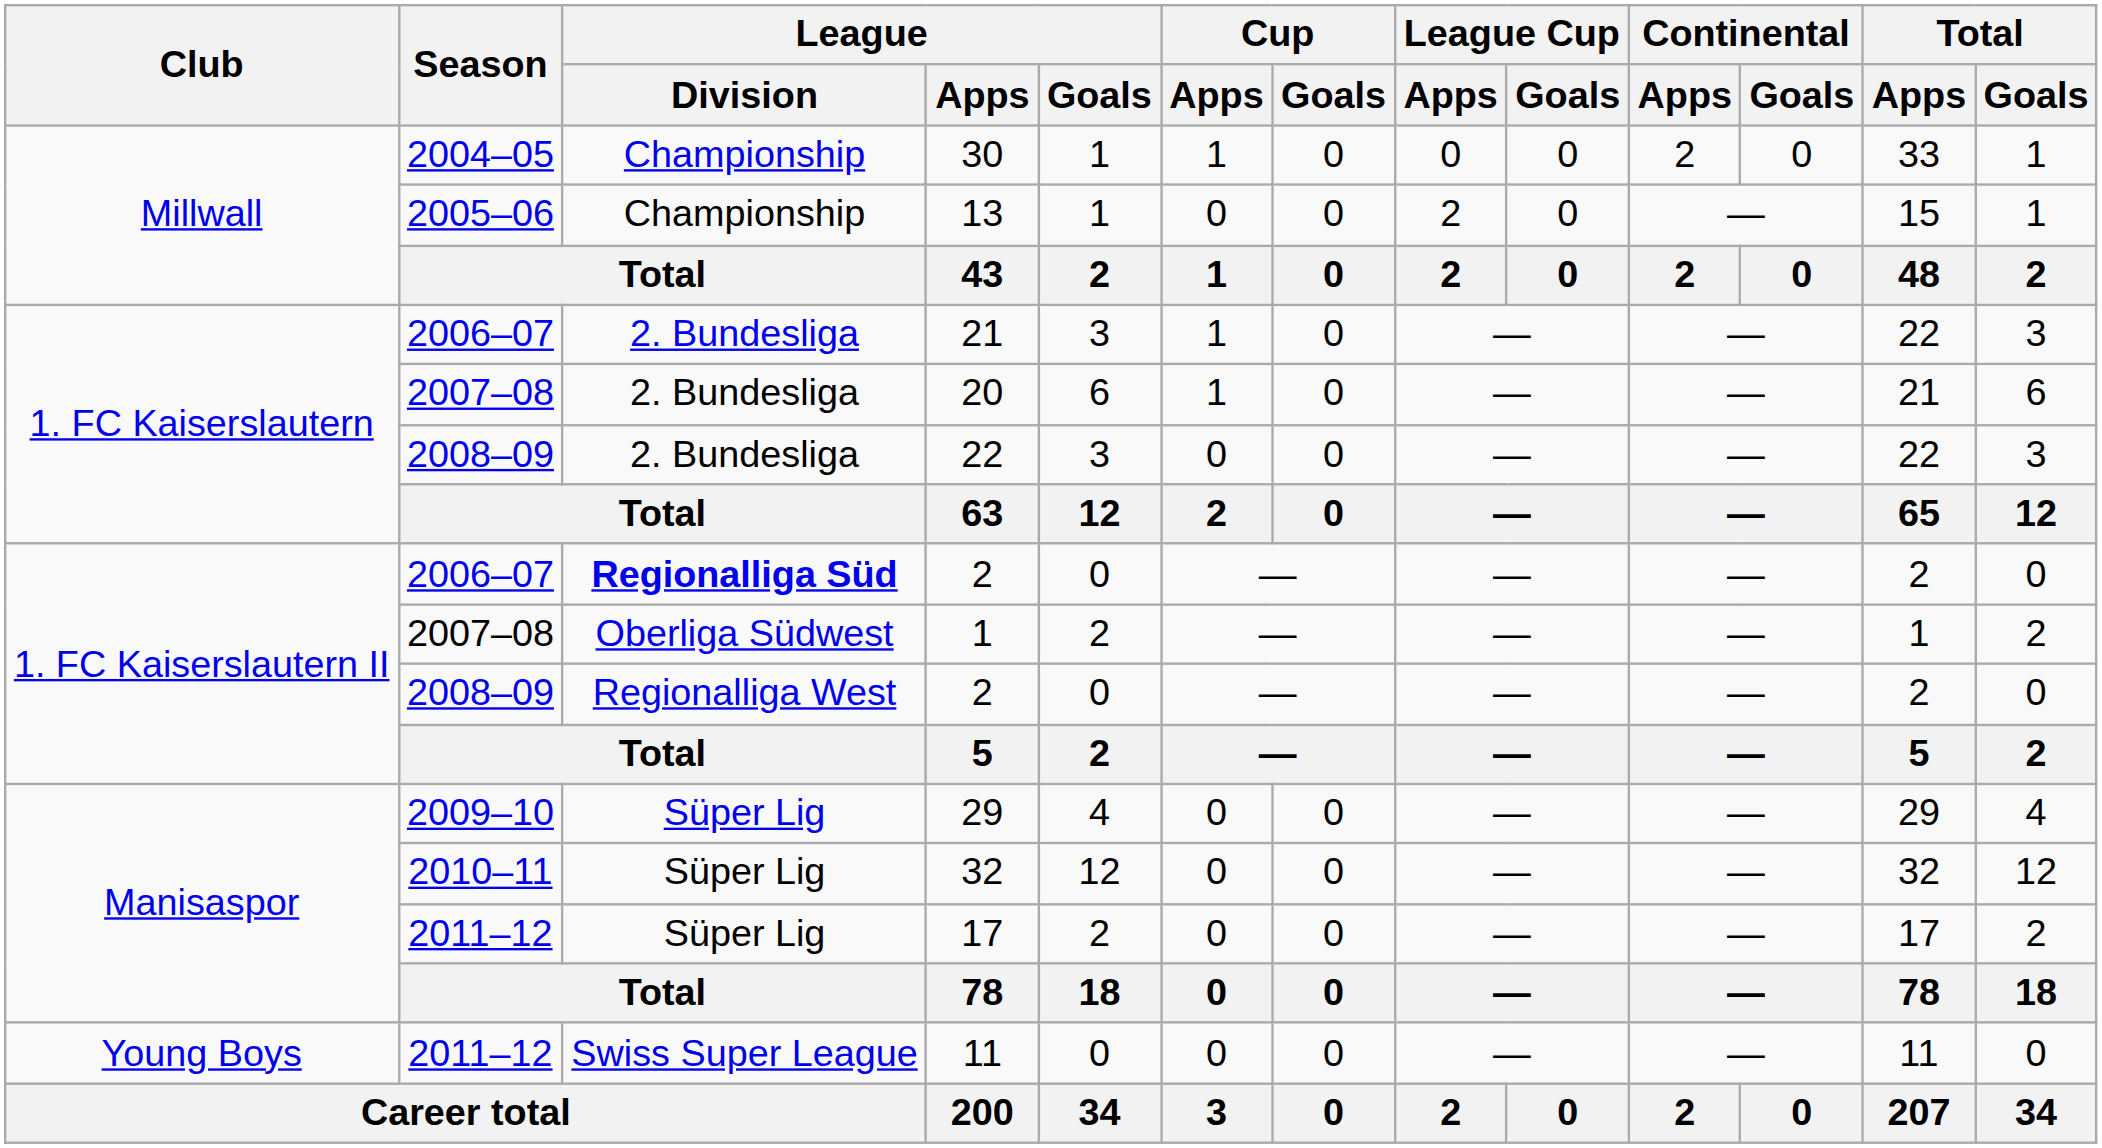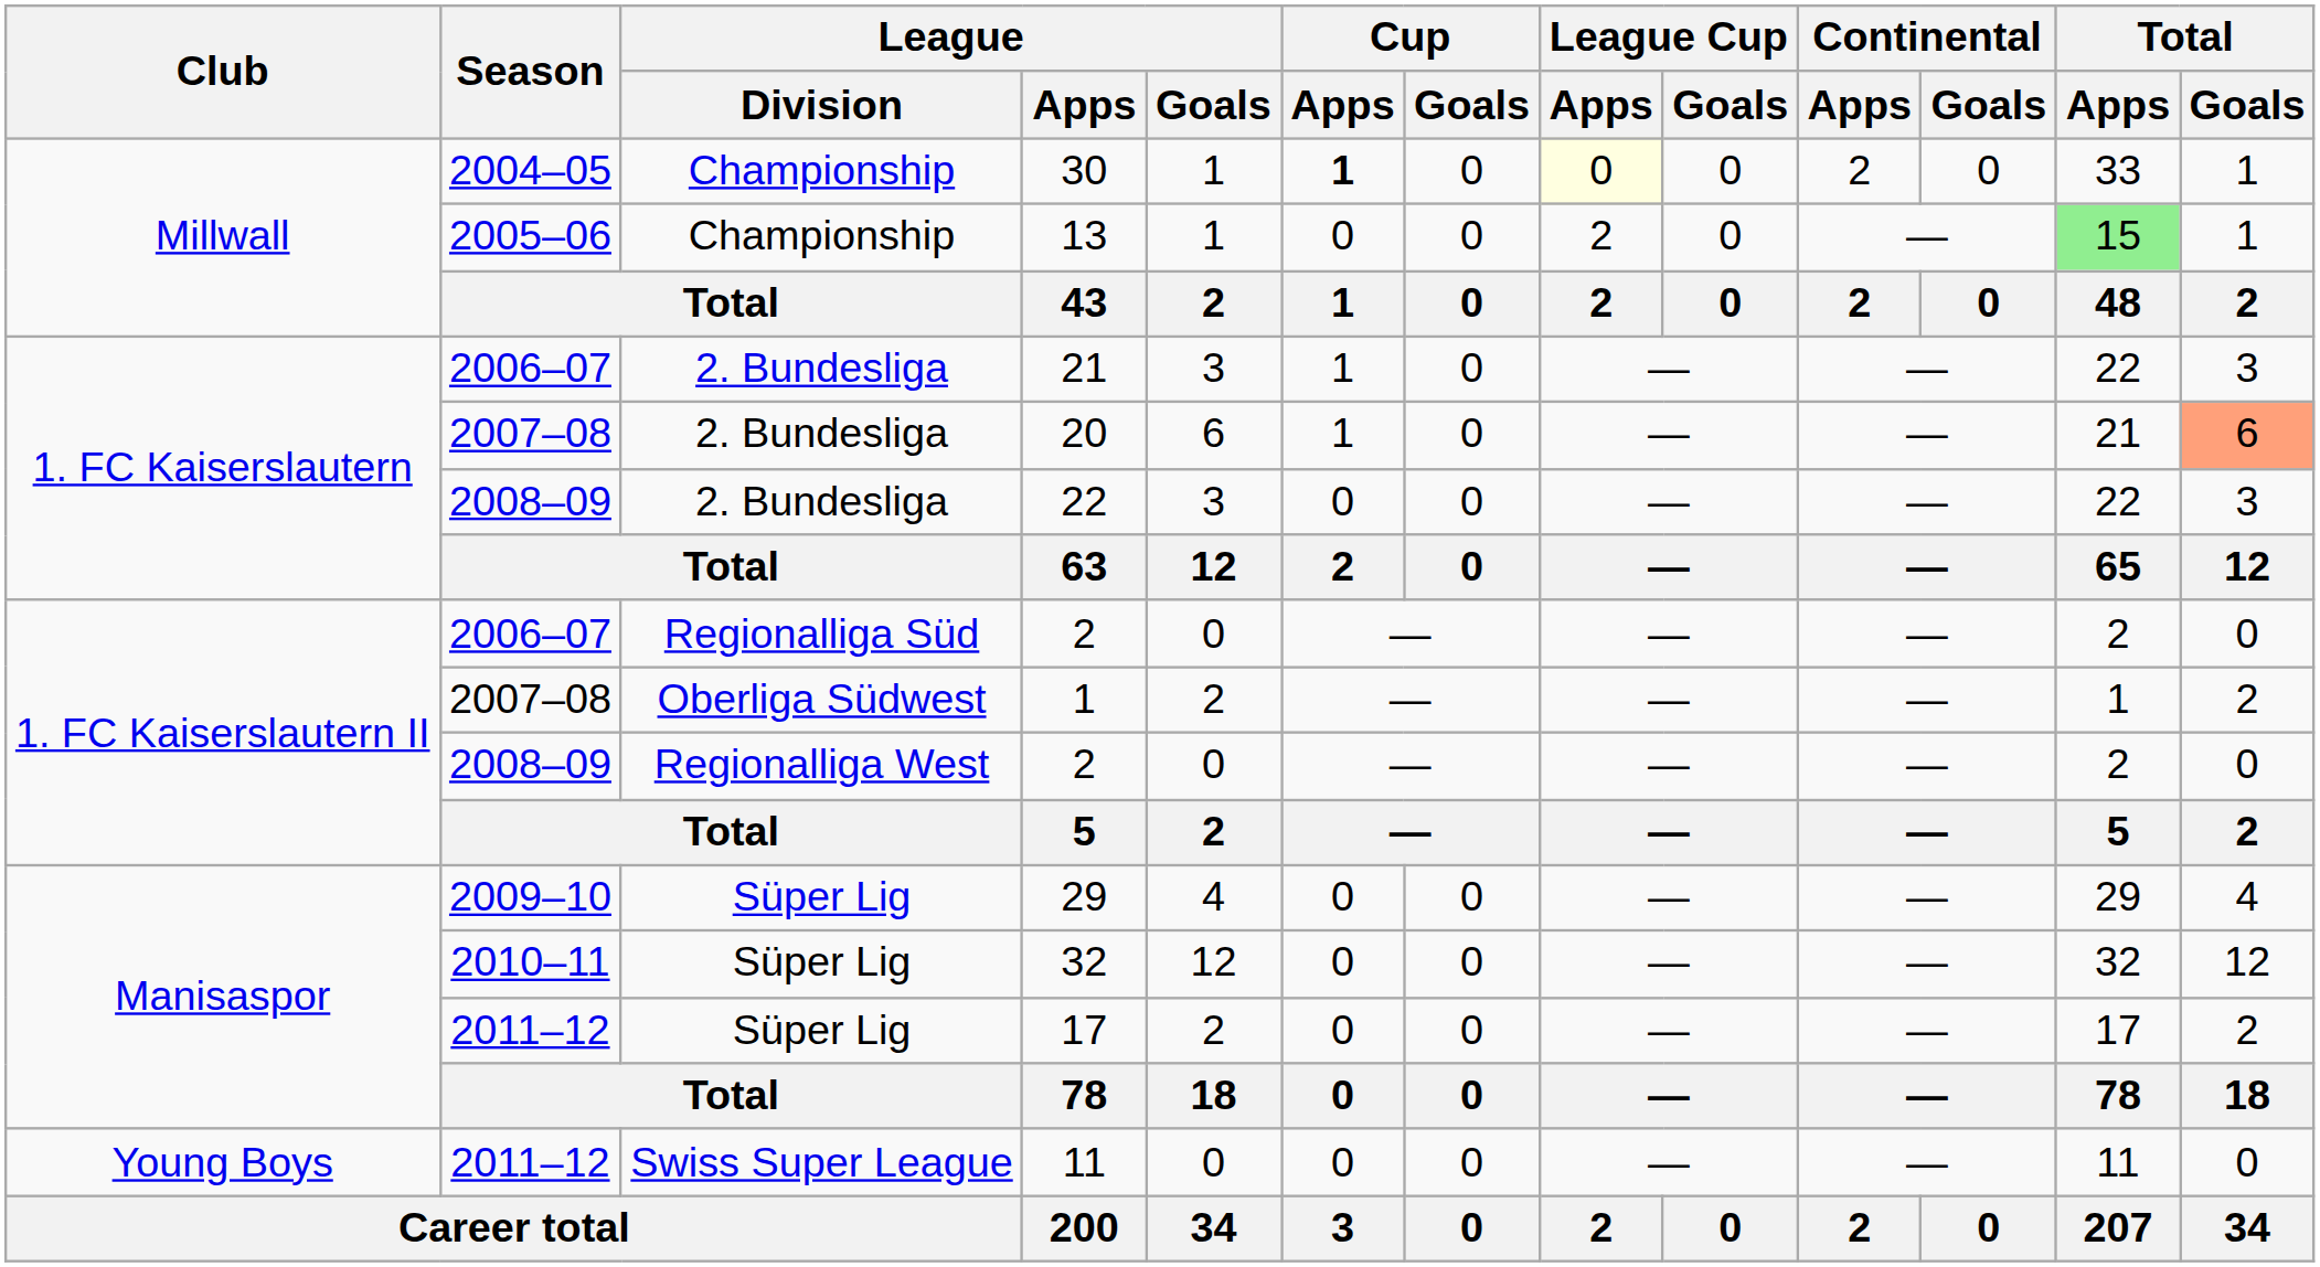30 | Cup / Apps: normal -> bold
30 | League Cup / Apps: no background -> lightyellow background
13 | Total / Apps: no background -> lightgreen background
20 | Total / Goals: no background -> lightsalmon background
2006–07 / 2 | League / Division: bold -> normal
